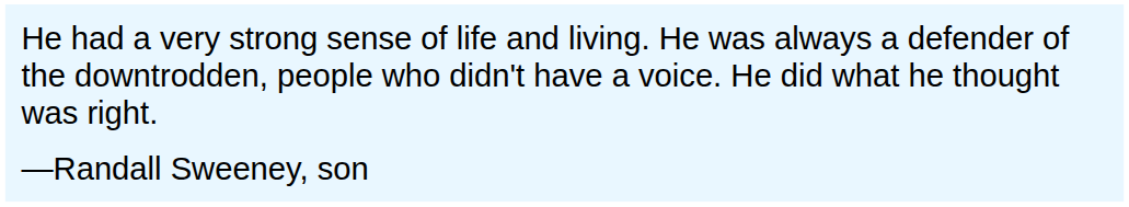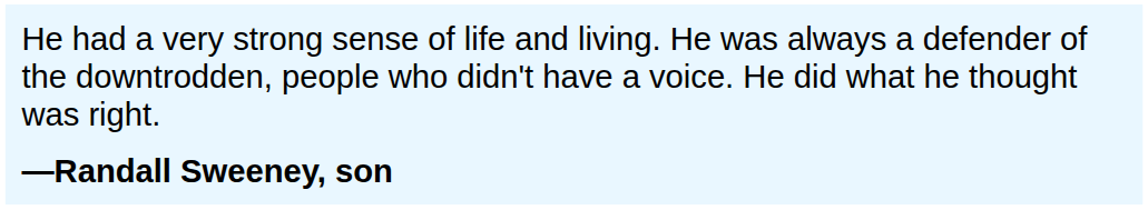row 2 | column 1: normal -> bold
